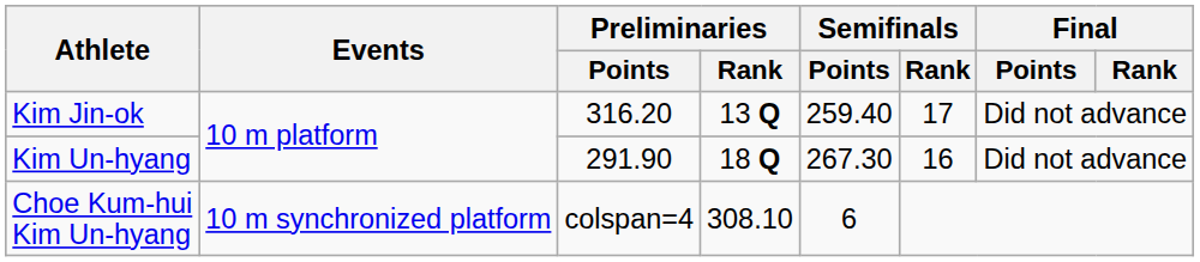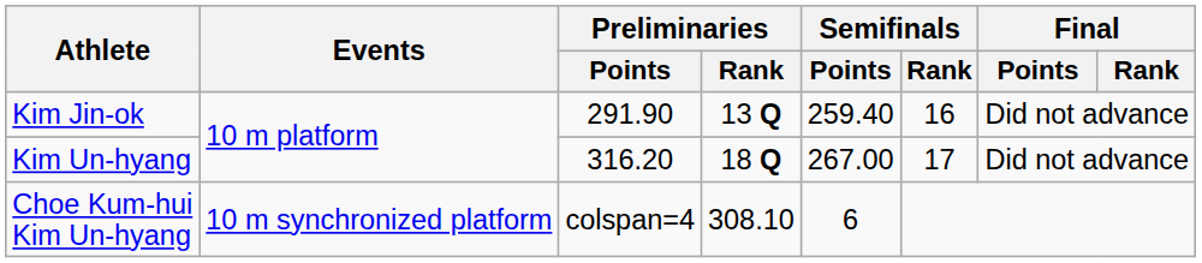Kim Jin-ok | Preliminaries / Points: 316.20 -> 291.90
Kim Jin-ok | Semifinals / Rank: 17 -> 16
Kim Un-hyang | Preliminaries / Points: 291.90 -> 316.20
Kim Un-hyang | Semifinals / Points: 267.30 -> 267.00
Kim Un-hyang | Semifinals / Rank: 16 -> 17
